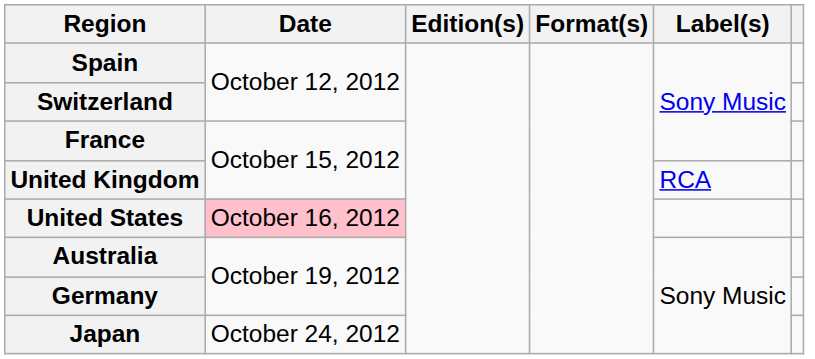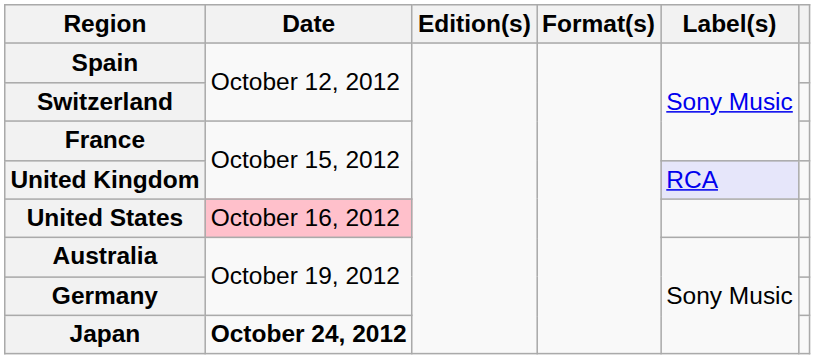United Kingdom | Label(s): no background -> lavender background
Japan | Date: normal -> bold
